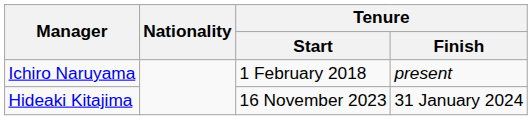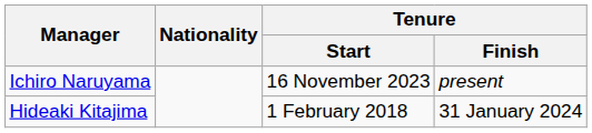Ichiro Naruyama | Tenure / Start: 1 February 2018 -> 16 November 2023
Hideaki Kitajima | Tenure / Start: 16 November 2023 -> 1 February 2018
